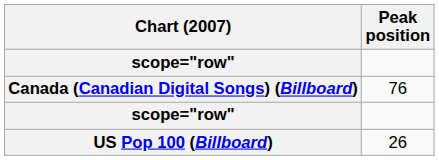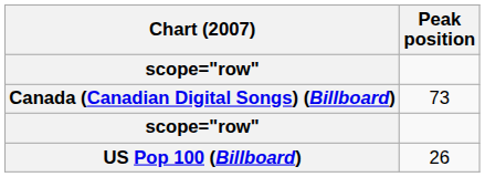Canada (Canadian Digital Songs) (Billboard) | Peak position: 76 -> 73
